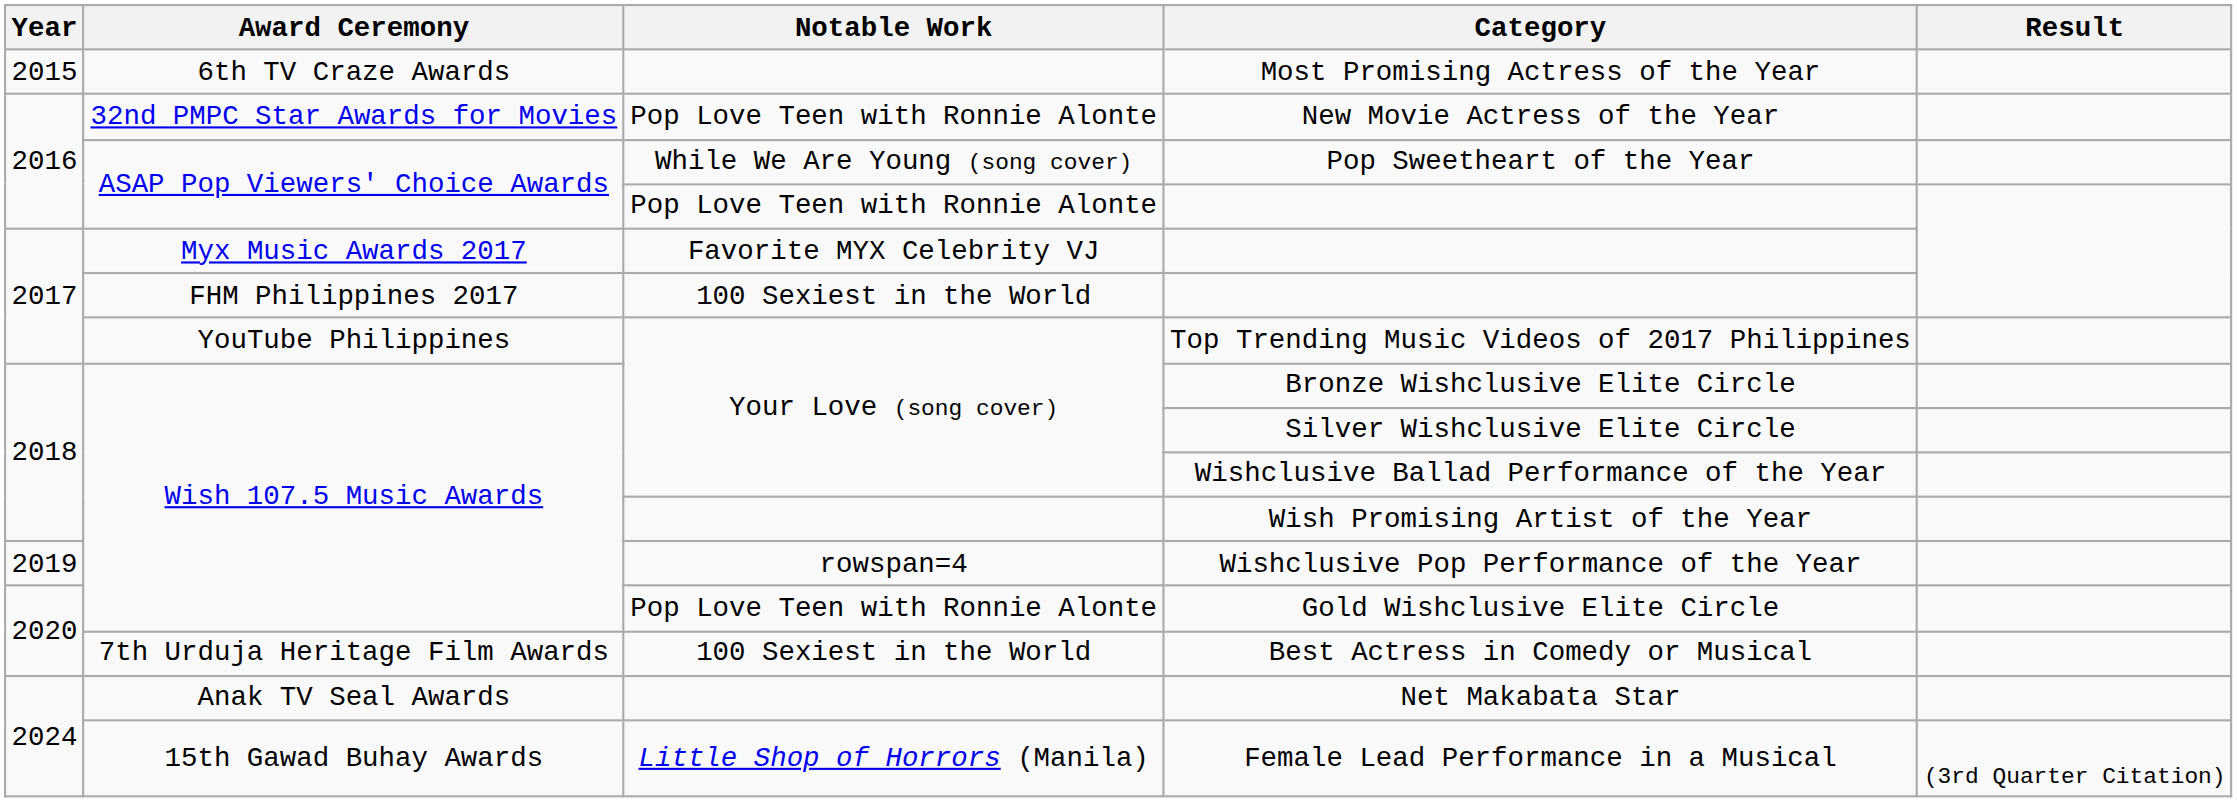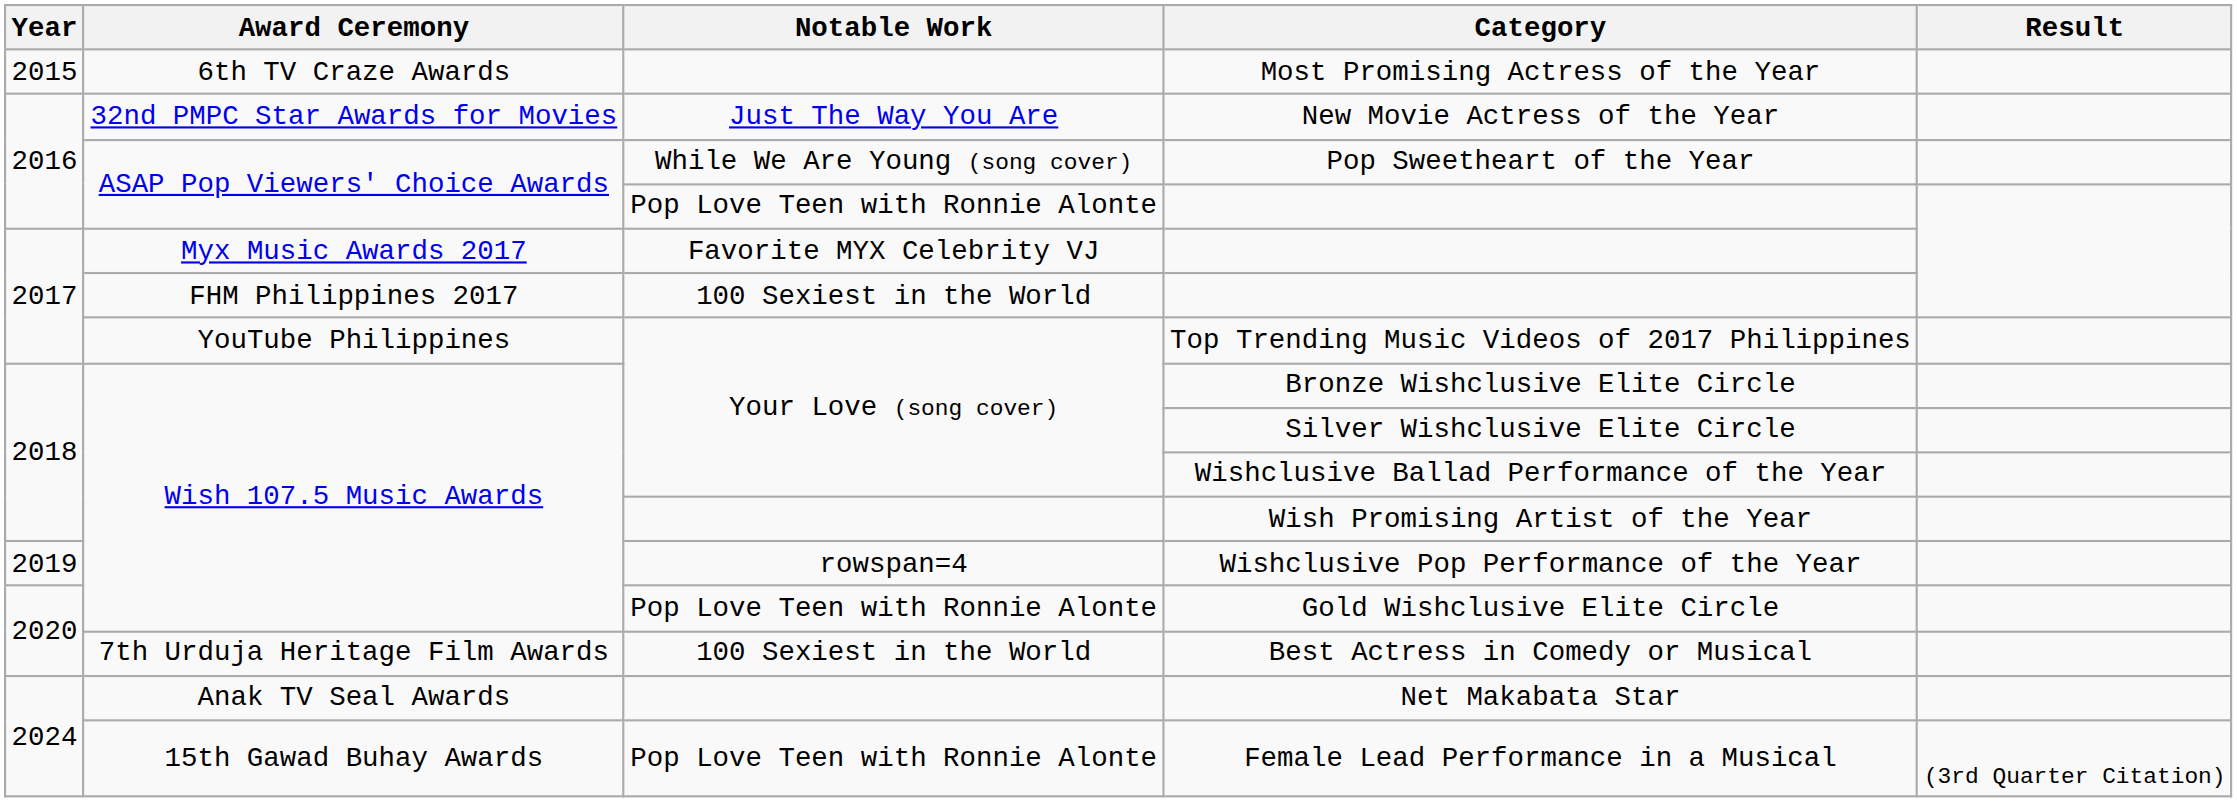New Movie Actress of the Year | Notable Work: Pop Love Teen with Ronnie Alonte -> Just The Way You Are
Female Lead Performance in a Musical | Notable Work: Little Shop of Horrors (Manila) -> Pop Love Teen with Ronnie Alonte
